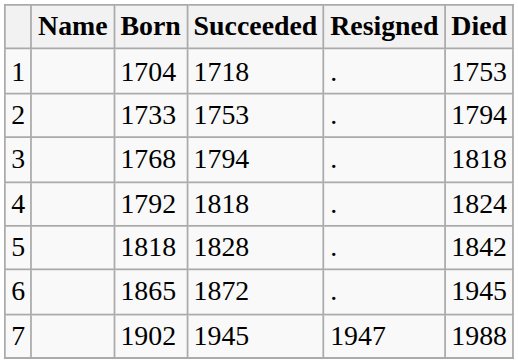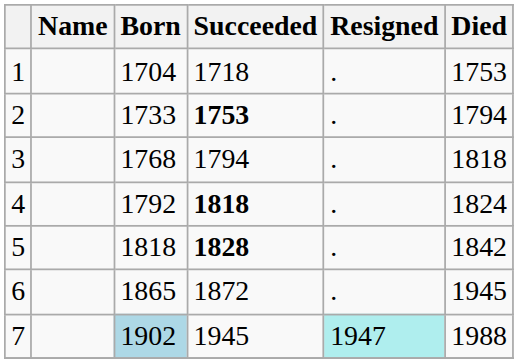2 | Succeeded: normal -> bold
4 | Succeeded: normal -> bold
5 | Succeeded: normal -> bold
7 | Born: no background -> lightblue background
7 | Resigned: no background -> paleturquoise background
